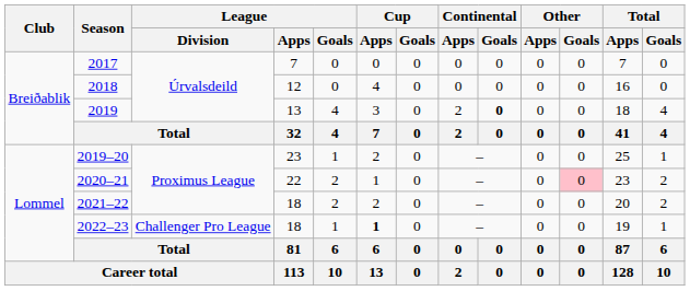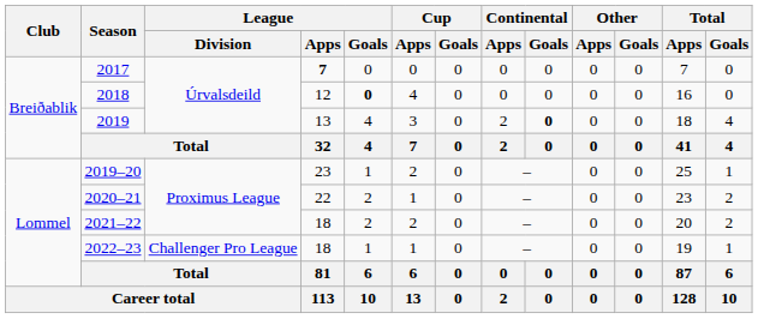2017 | League / Apps: normal -> bold
2018 | League / Goals: normal -> bold
2020–21 | Other / Goals: pink background -> no background
2022–23 | Cup / Apps: bold -> normal
